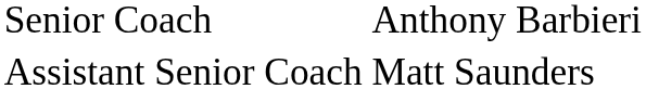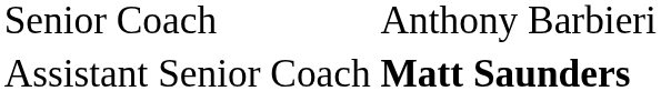Assistant Senior Coach | column 2: normal -> bold
